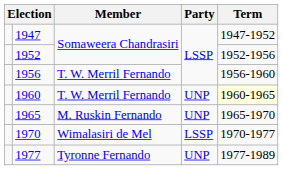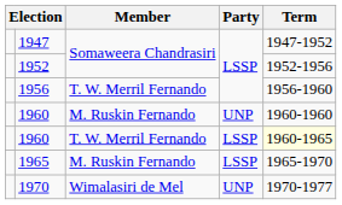+ row: 1960 | M. Ruskin Fernando | UNP | 1960-1960
1960 / T. W. Merril Fernando | Party: UNP -> LSSP
1965 | Party: UNP -> LSSP
1970 | Party: LSSP -> UNP
- row: 1977 | Tyronne Fernando | UNP | 1977-1989
